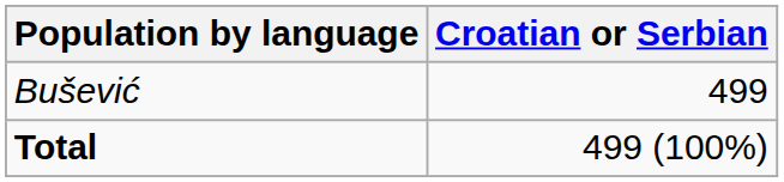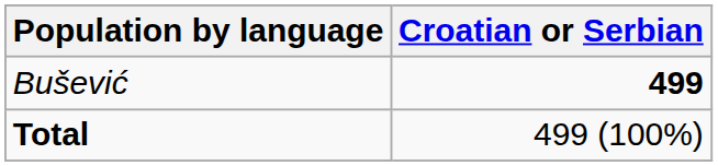Bušević | Croatian or Serbian: normal -> bold
